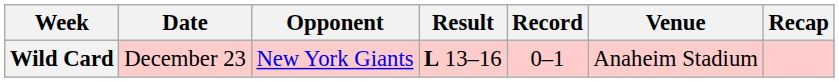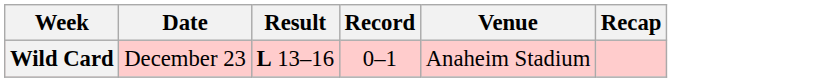- column: Opponent | New York Giants
